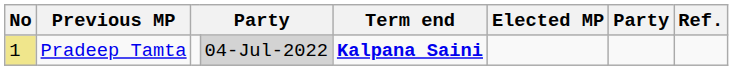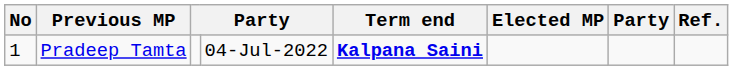Pradeep Tamta | No: khaki background -> no background
Pradeep Tamta | column 4: lightgrey background -> no background
